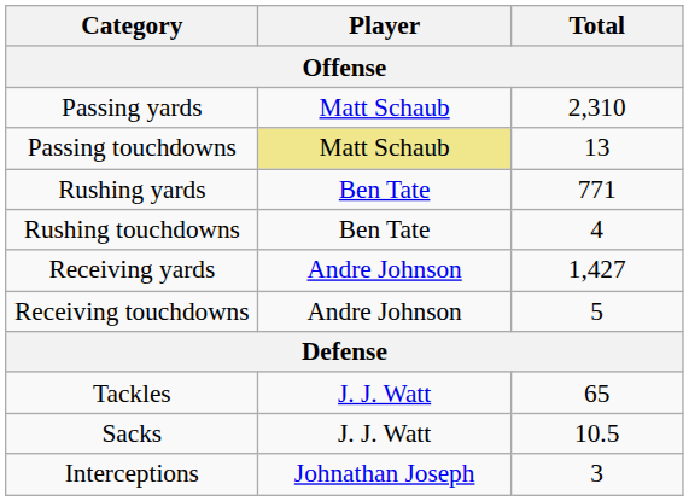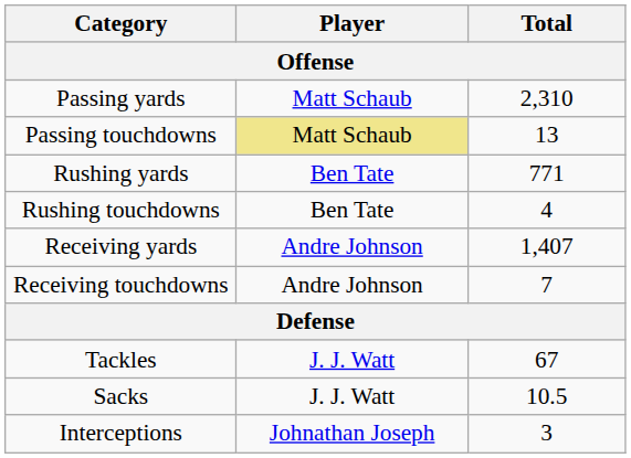Receiving yards | Total: 1,427 -> 1,407
Receiving touchdowns | Total: 5 -> 7
Tackles | Total: 65 -> 67
